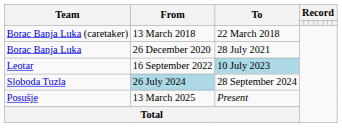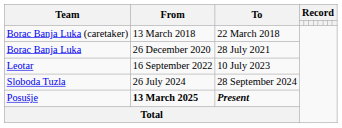Leotar | To: lightblue background -> no background
Sloboda Tuzla | From: lightblue background -> no background
Posušje | From: normal -> bold
Posušje | To: normal -> bold
